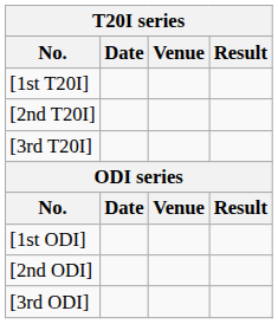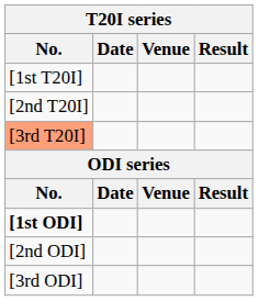[3rd T20I] | No.: no background -> lightsalmon background
[1st ODI] | No.: normal -> bold
